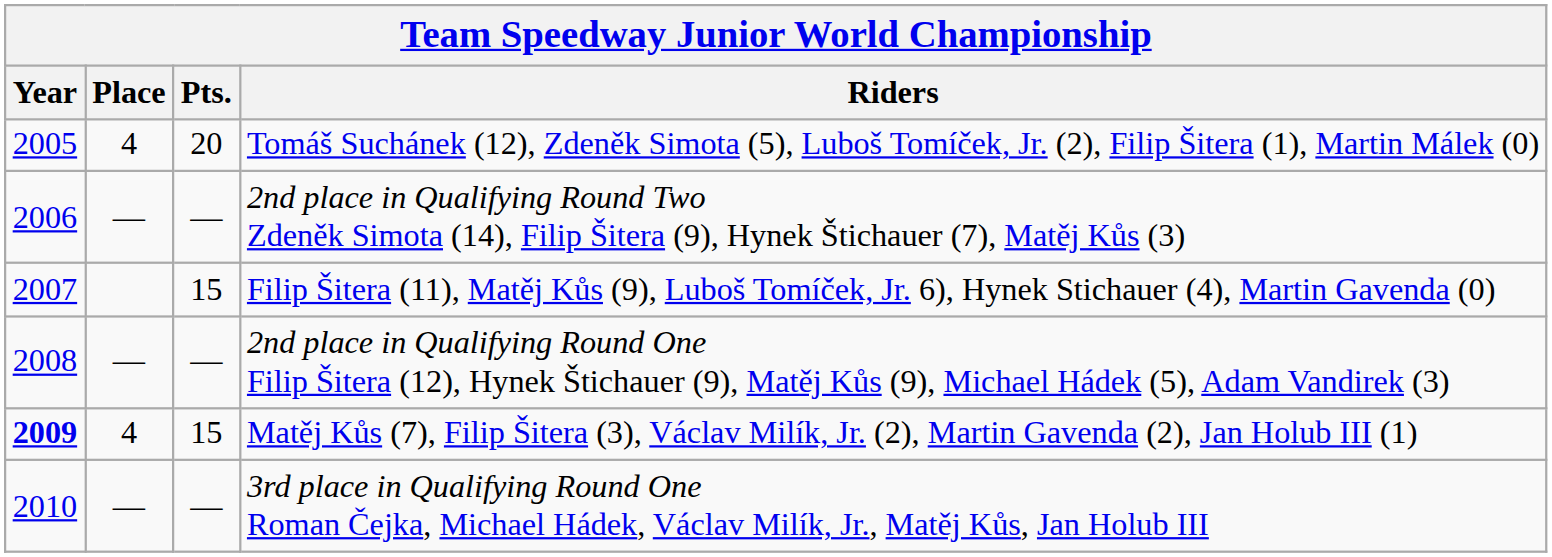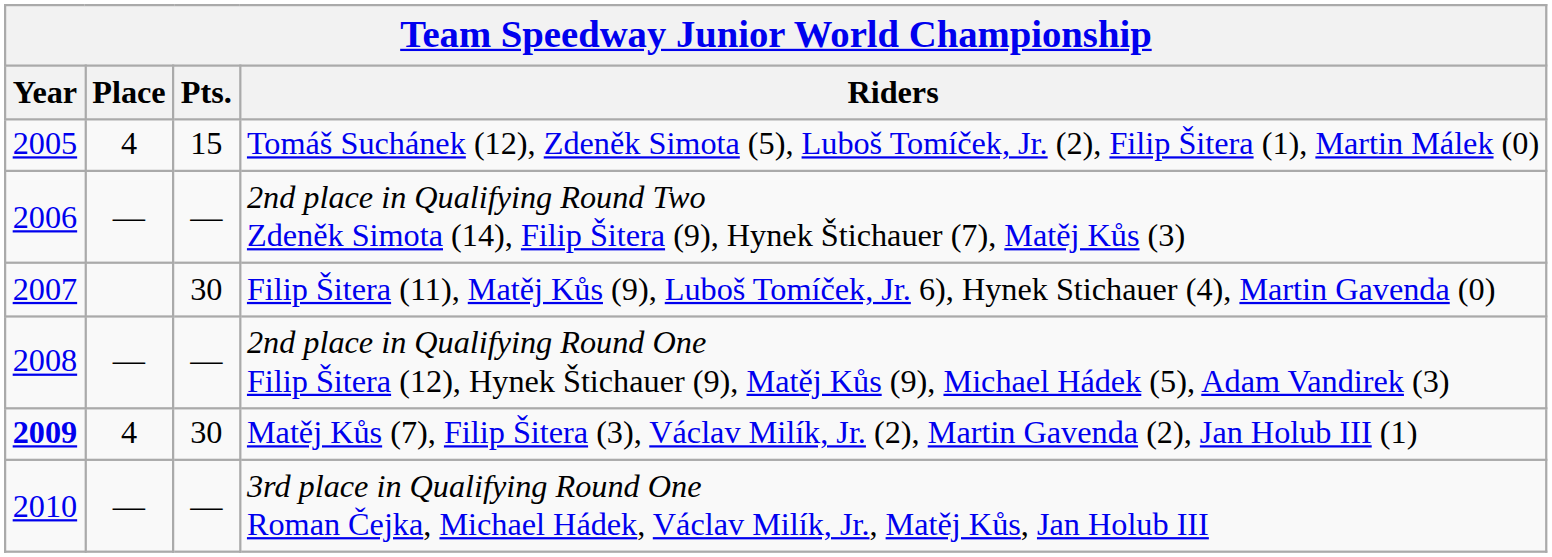row 3 | Pts.: 20 -> 15
row 5 | Pts.: 15 -> 30
row 7 | Pts.: 15 -> 30
